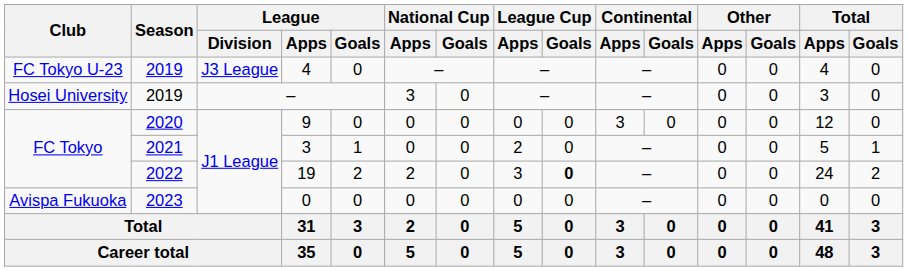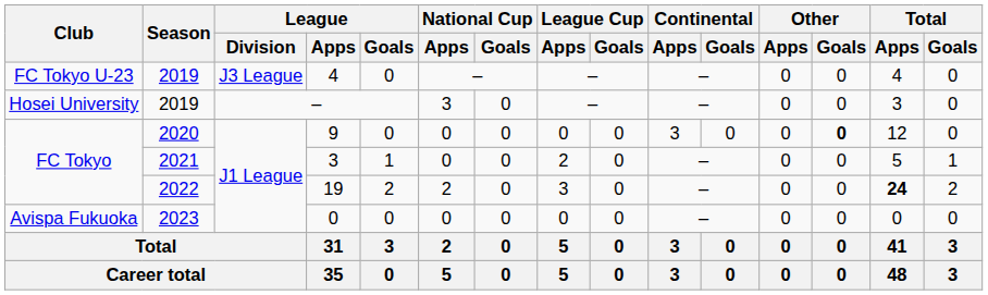9 | Other / Goals: normal -> bold
19 | League Cup / Goals: bold -> normal
19 | Total / Apps: normal -> bold
